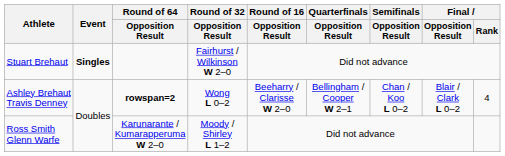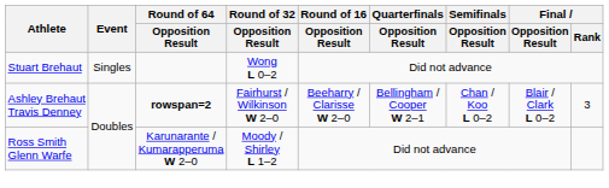Stuart Brehaut | Event: bold -> normal
Stuart Brehaut | Round of 32 / Opposition Result: Fairhurst / Wilkinson W 2–0 -> Wong L 0–2
Ashley Brehaut Travis Denney | Round of 32 / Opposition Result: Wong L 0–2 -> Fairhurst / Wilkinson W 2–0
Ashley Brehaut Travis Denney | Final / Rank: 4 -> 3
